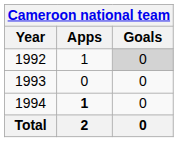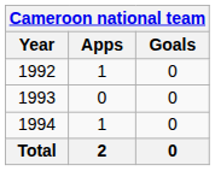1992 | Goals: lightgrey background -> no background
1994 | Apps: bold -> normal
